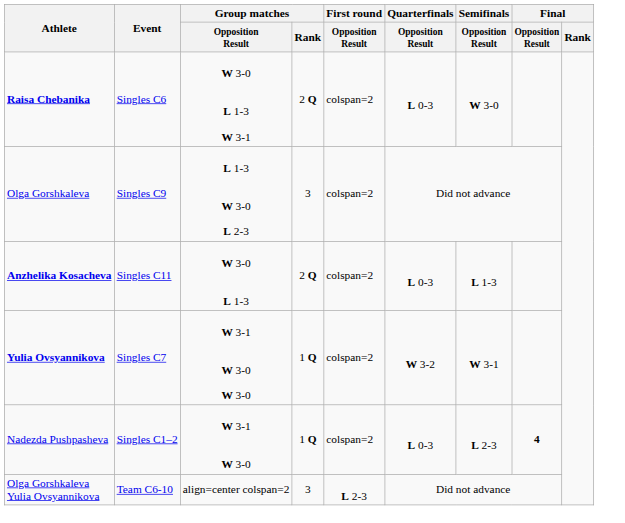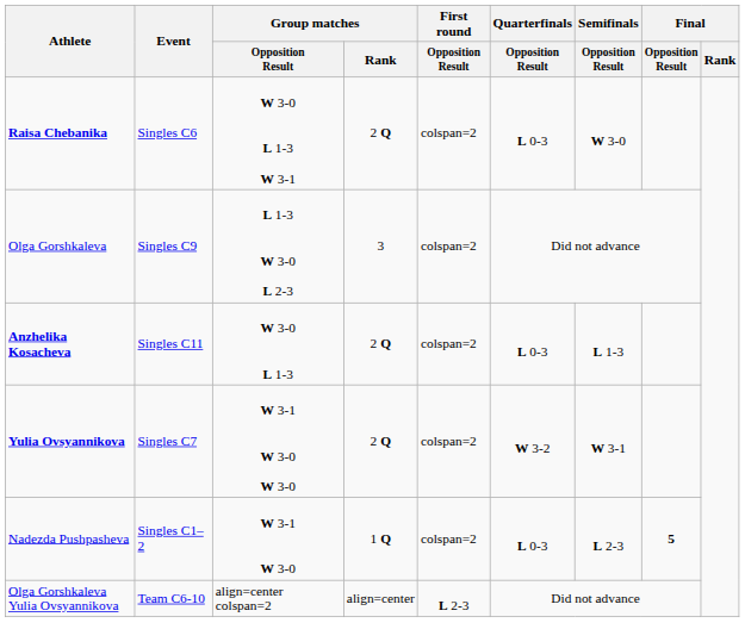Yulia Ovsyannikova | Group matches / Rank: 1 Q -> 2 Q
Nadezda Pushpasheva | Final / Opposition Result: 4 -> 5
Olga Gorshkaleva Yulia Ovsyannikova | Group matches / Rank: 3 -> align=center
